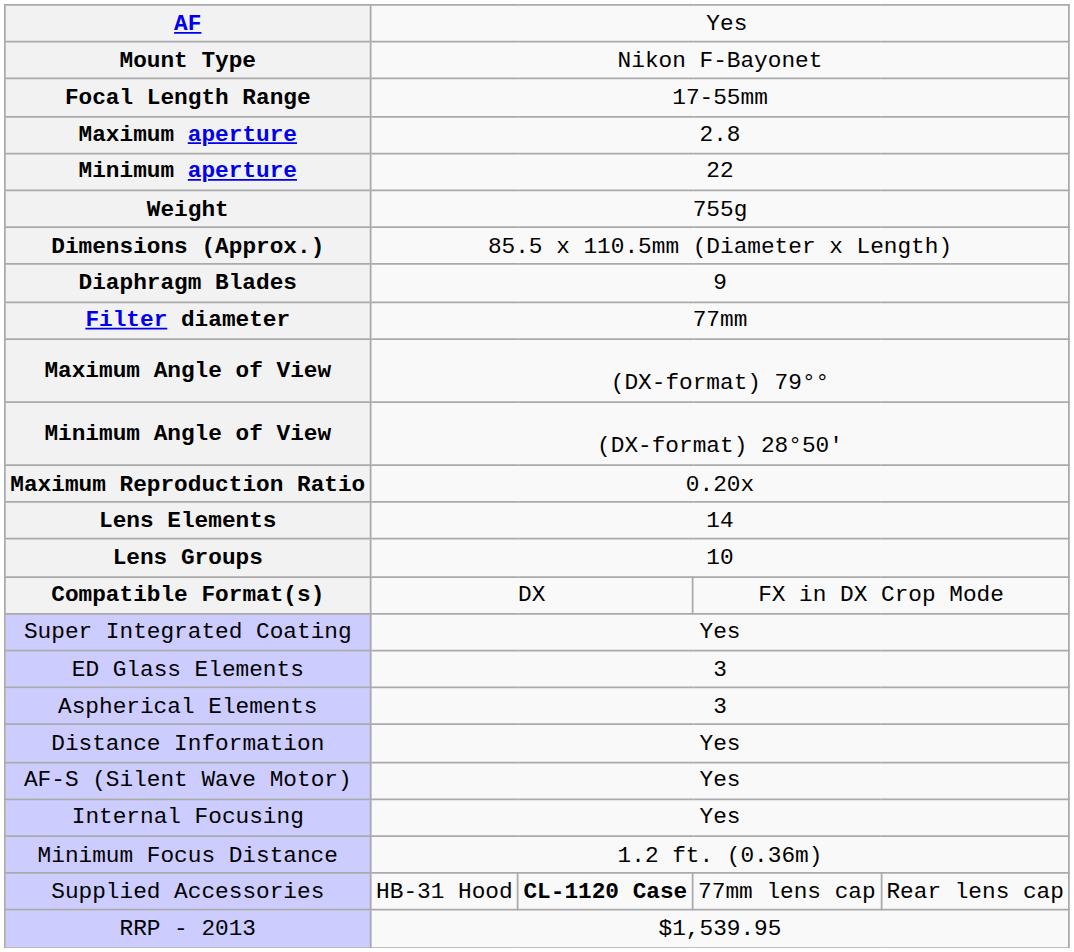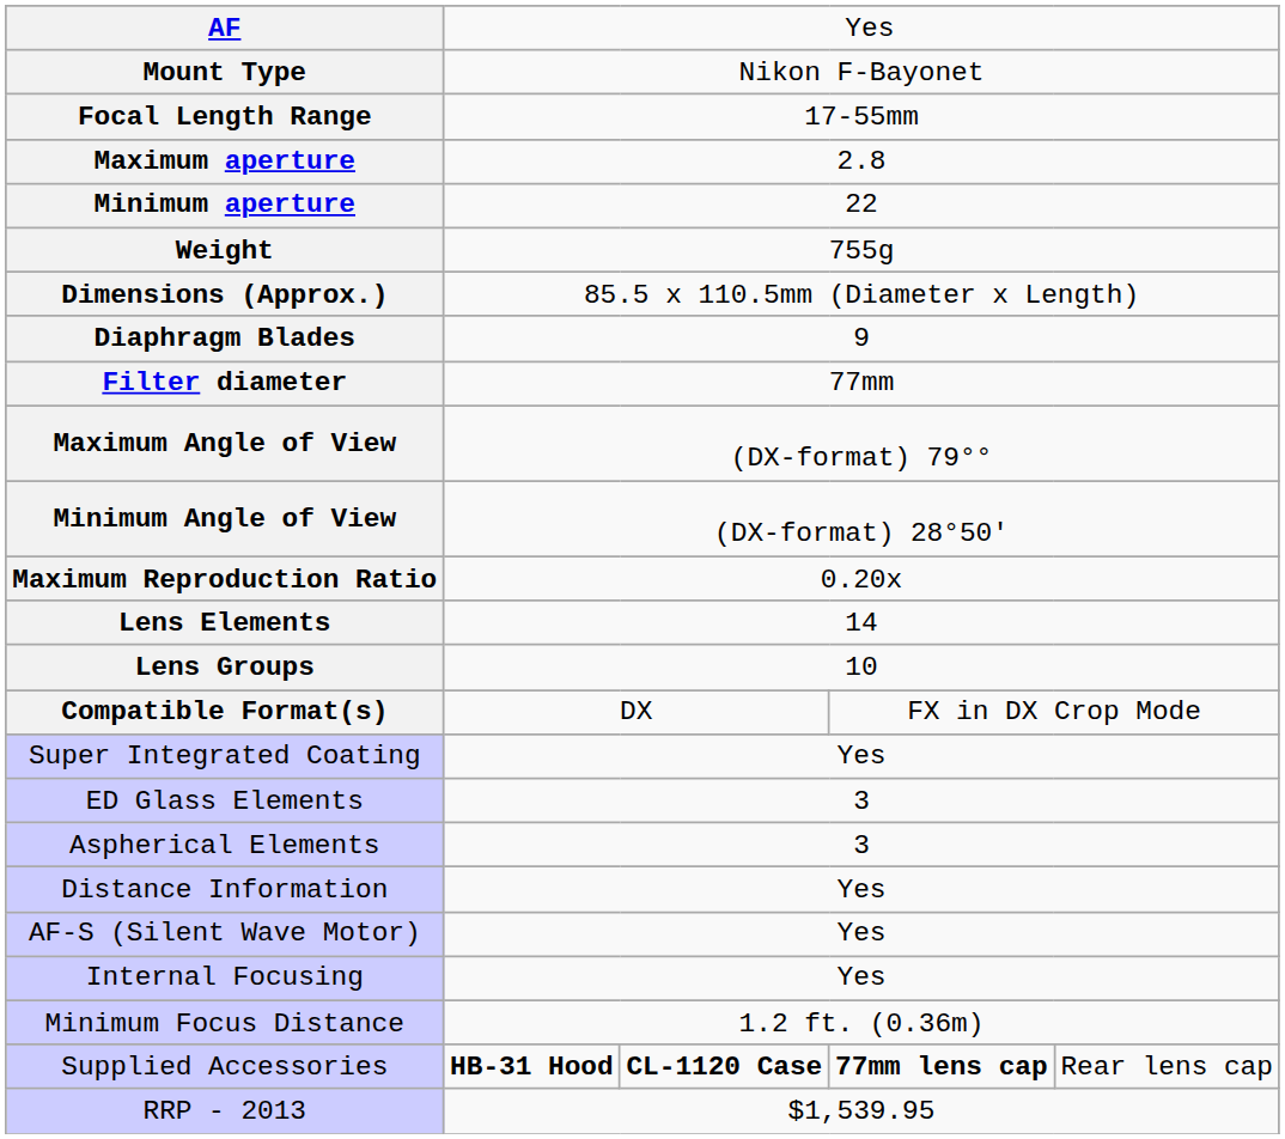Supplied Accessories | column 2: normal -> bold
Supplied Accessories | column 4: normal -> bold
